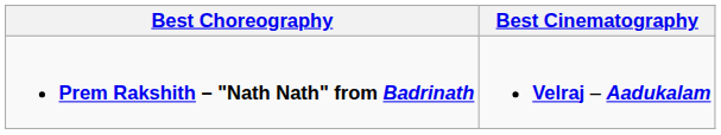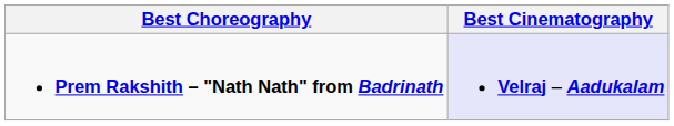Prem Rakshith – "Nath Nath" from Badrinath | Best Cinematography: no background -> lavender background
